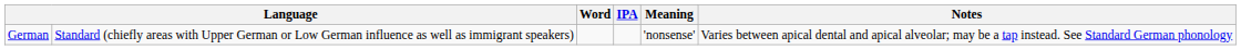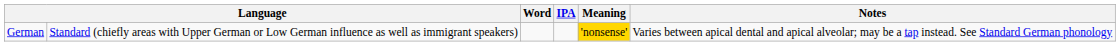German | Meaning: no background -> gold background
